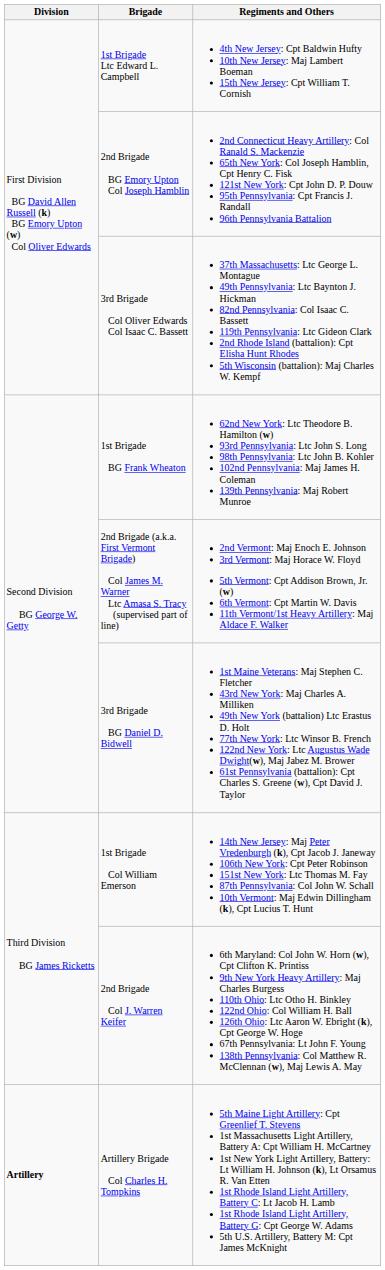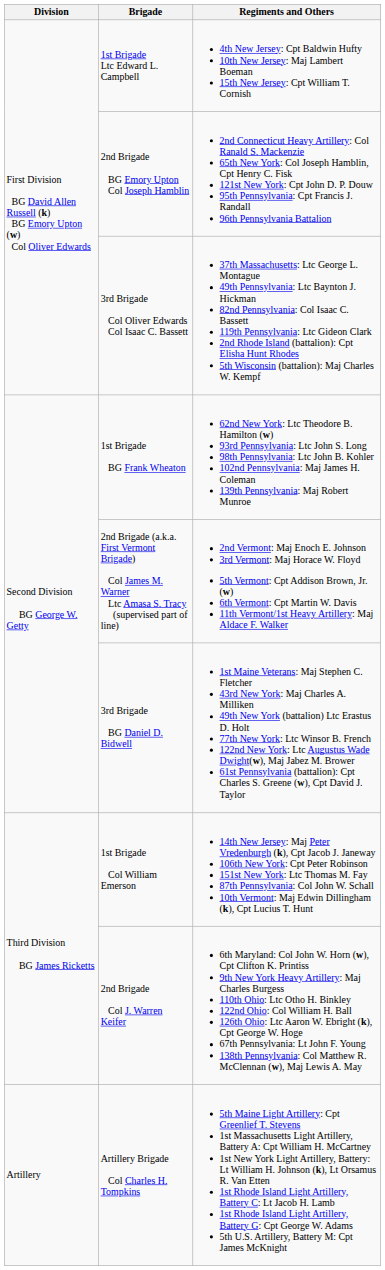Artillery Brigade Col Charles H. Tompkins | Division: bold -> normal
